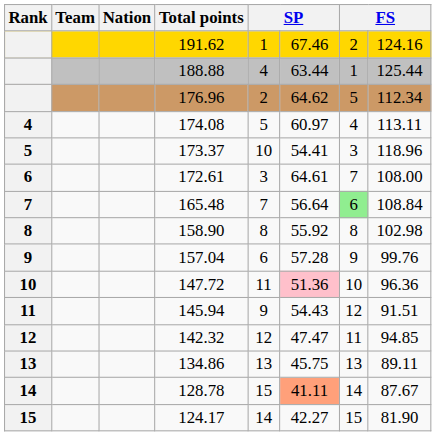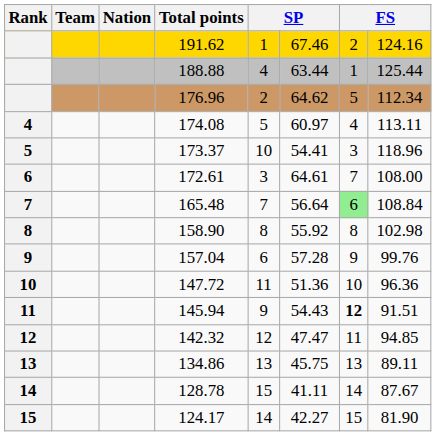147.72 | column 6: pink background -> no background
145.94 | column 7: normal -> bold
128.78 | column 6: lightsalmon background -> no background
